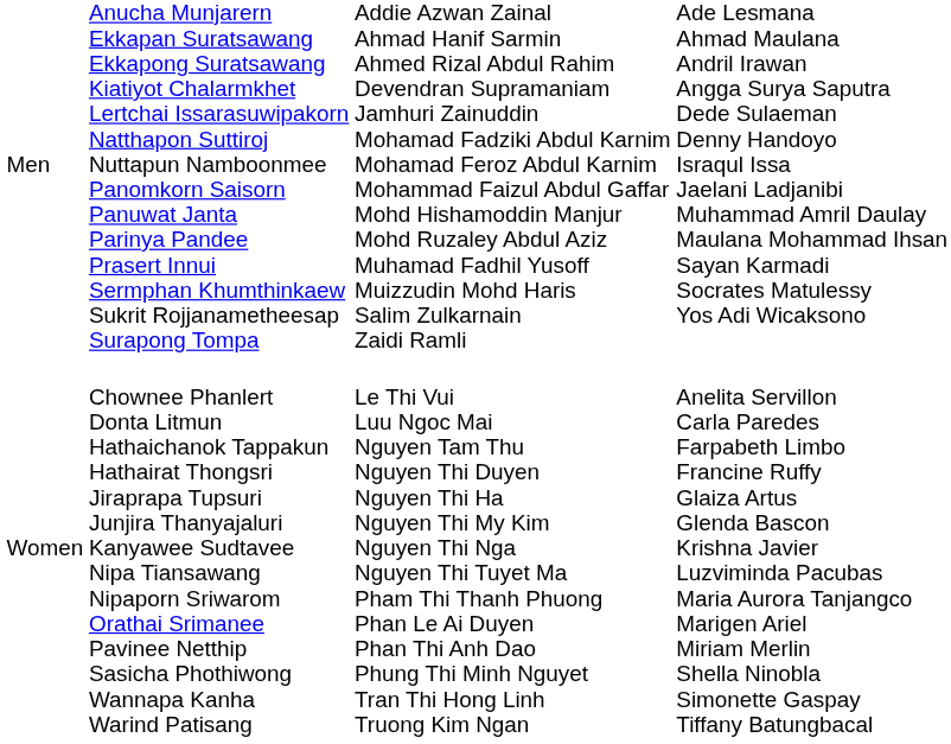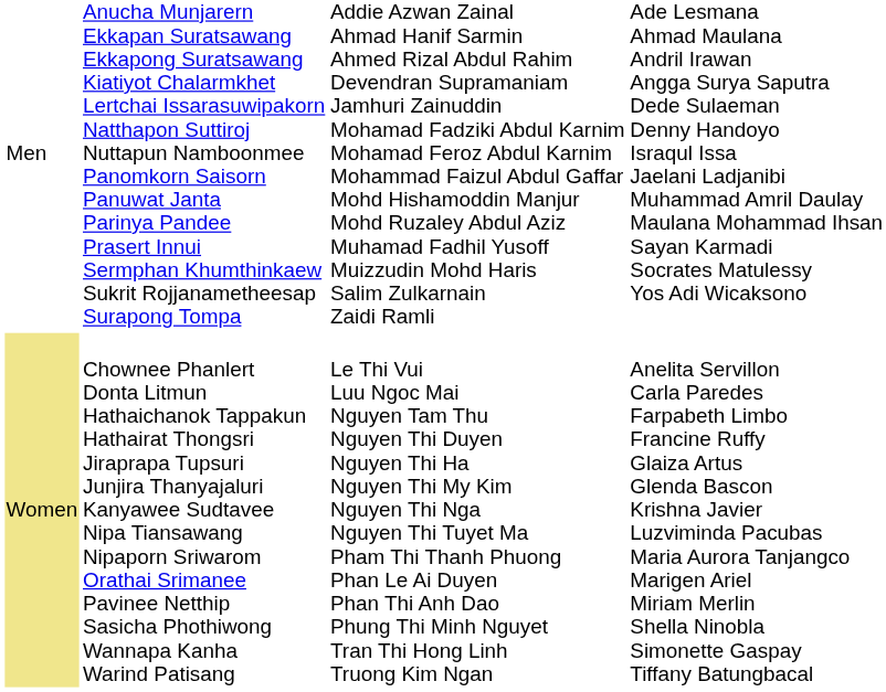Women | column 1: no background -> khaki background
